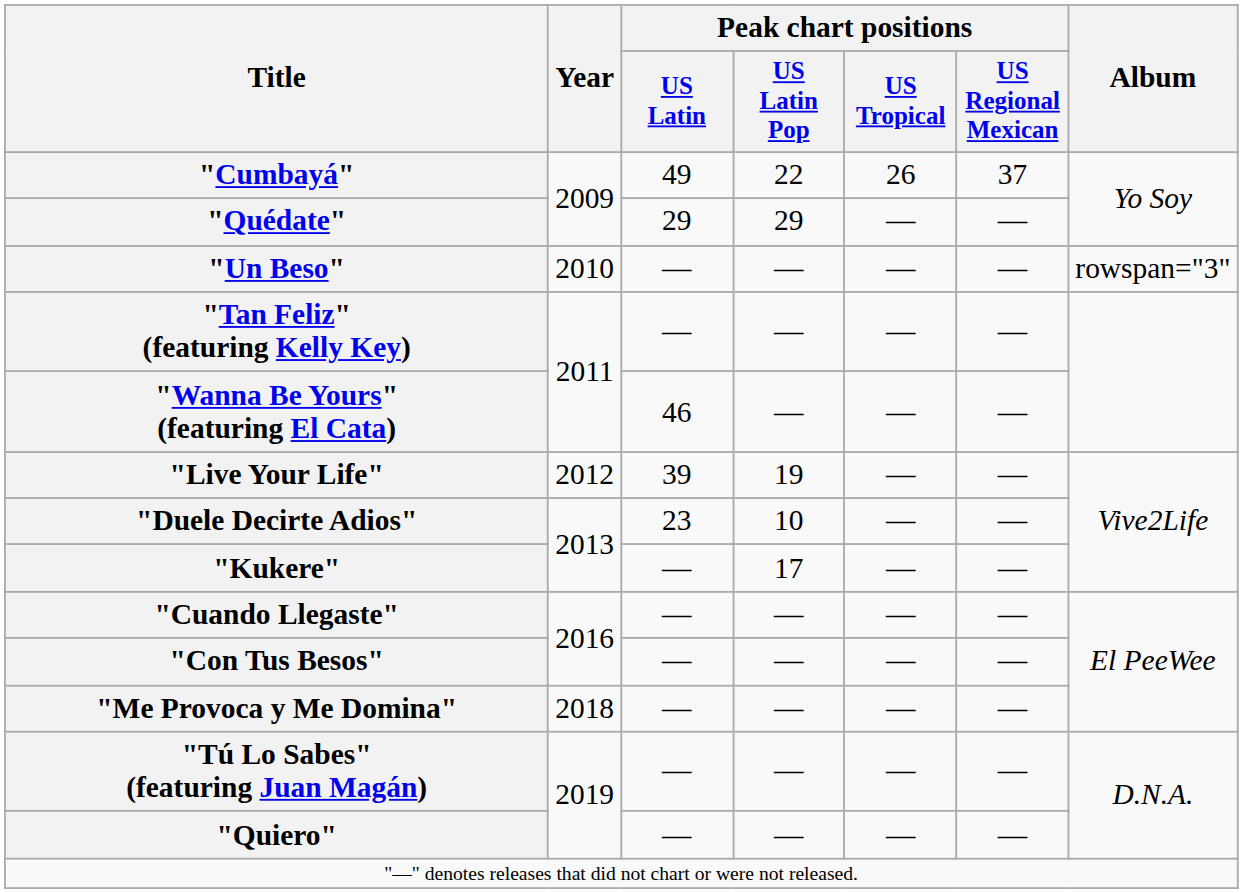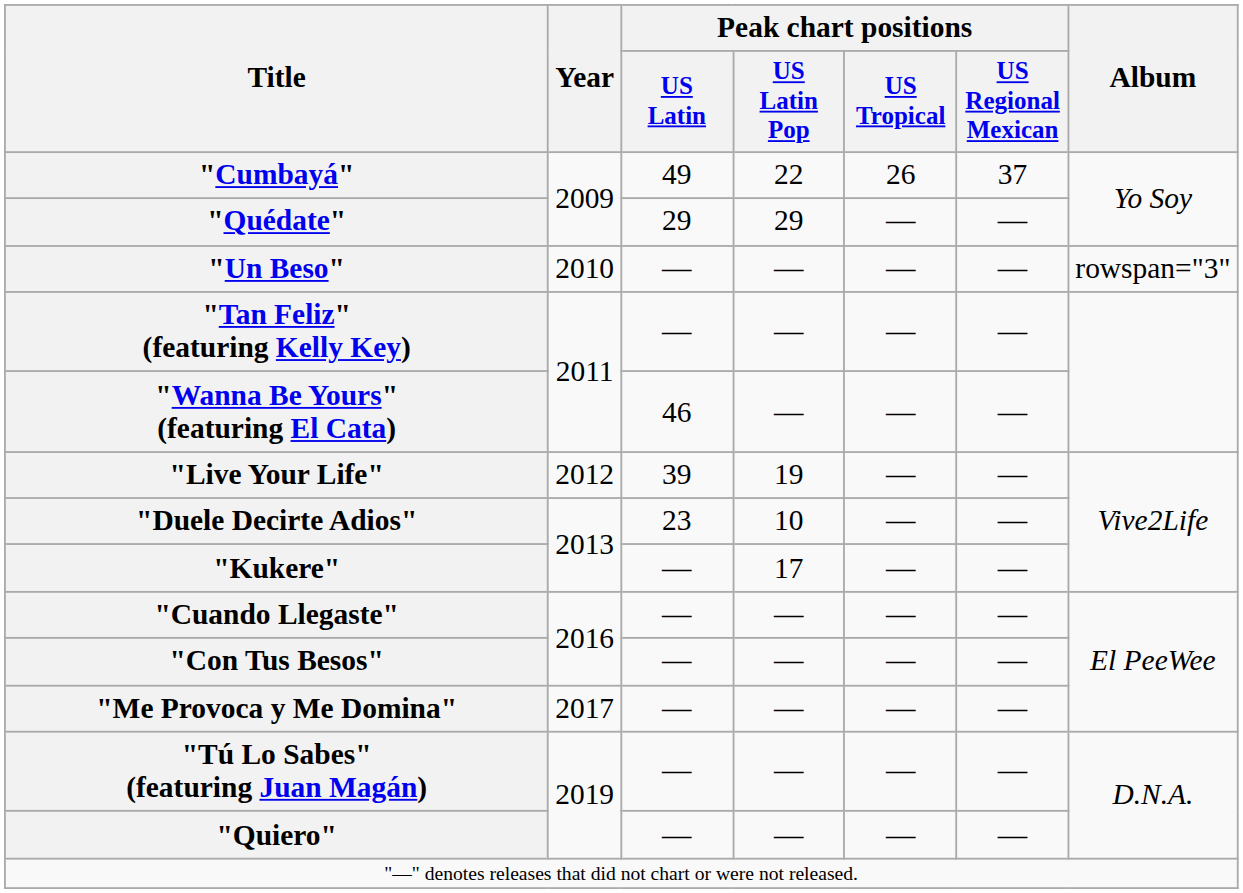"Me Provoca y Me Domina" | Year: 2018 -> 2017
